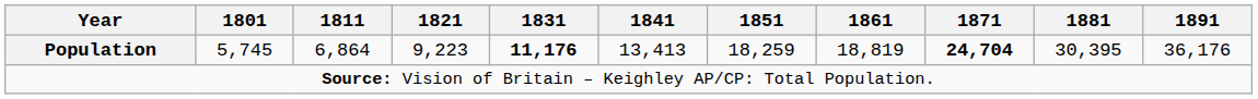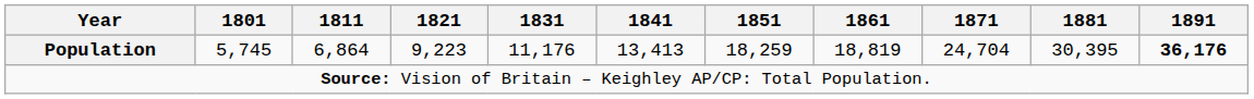Population | 1831: bold -> normal
Population | 1871: bold -> normal
Population | 1891: normal -> bold
